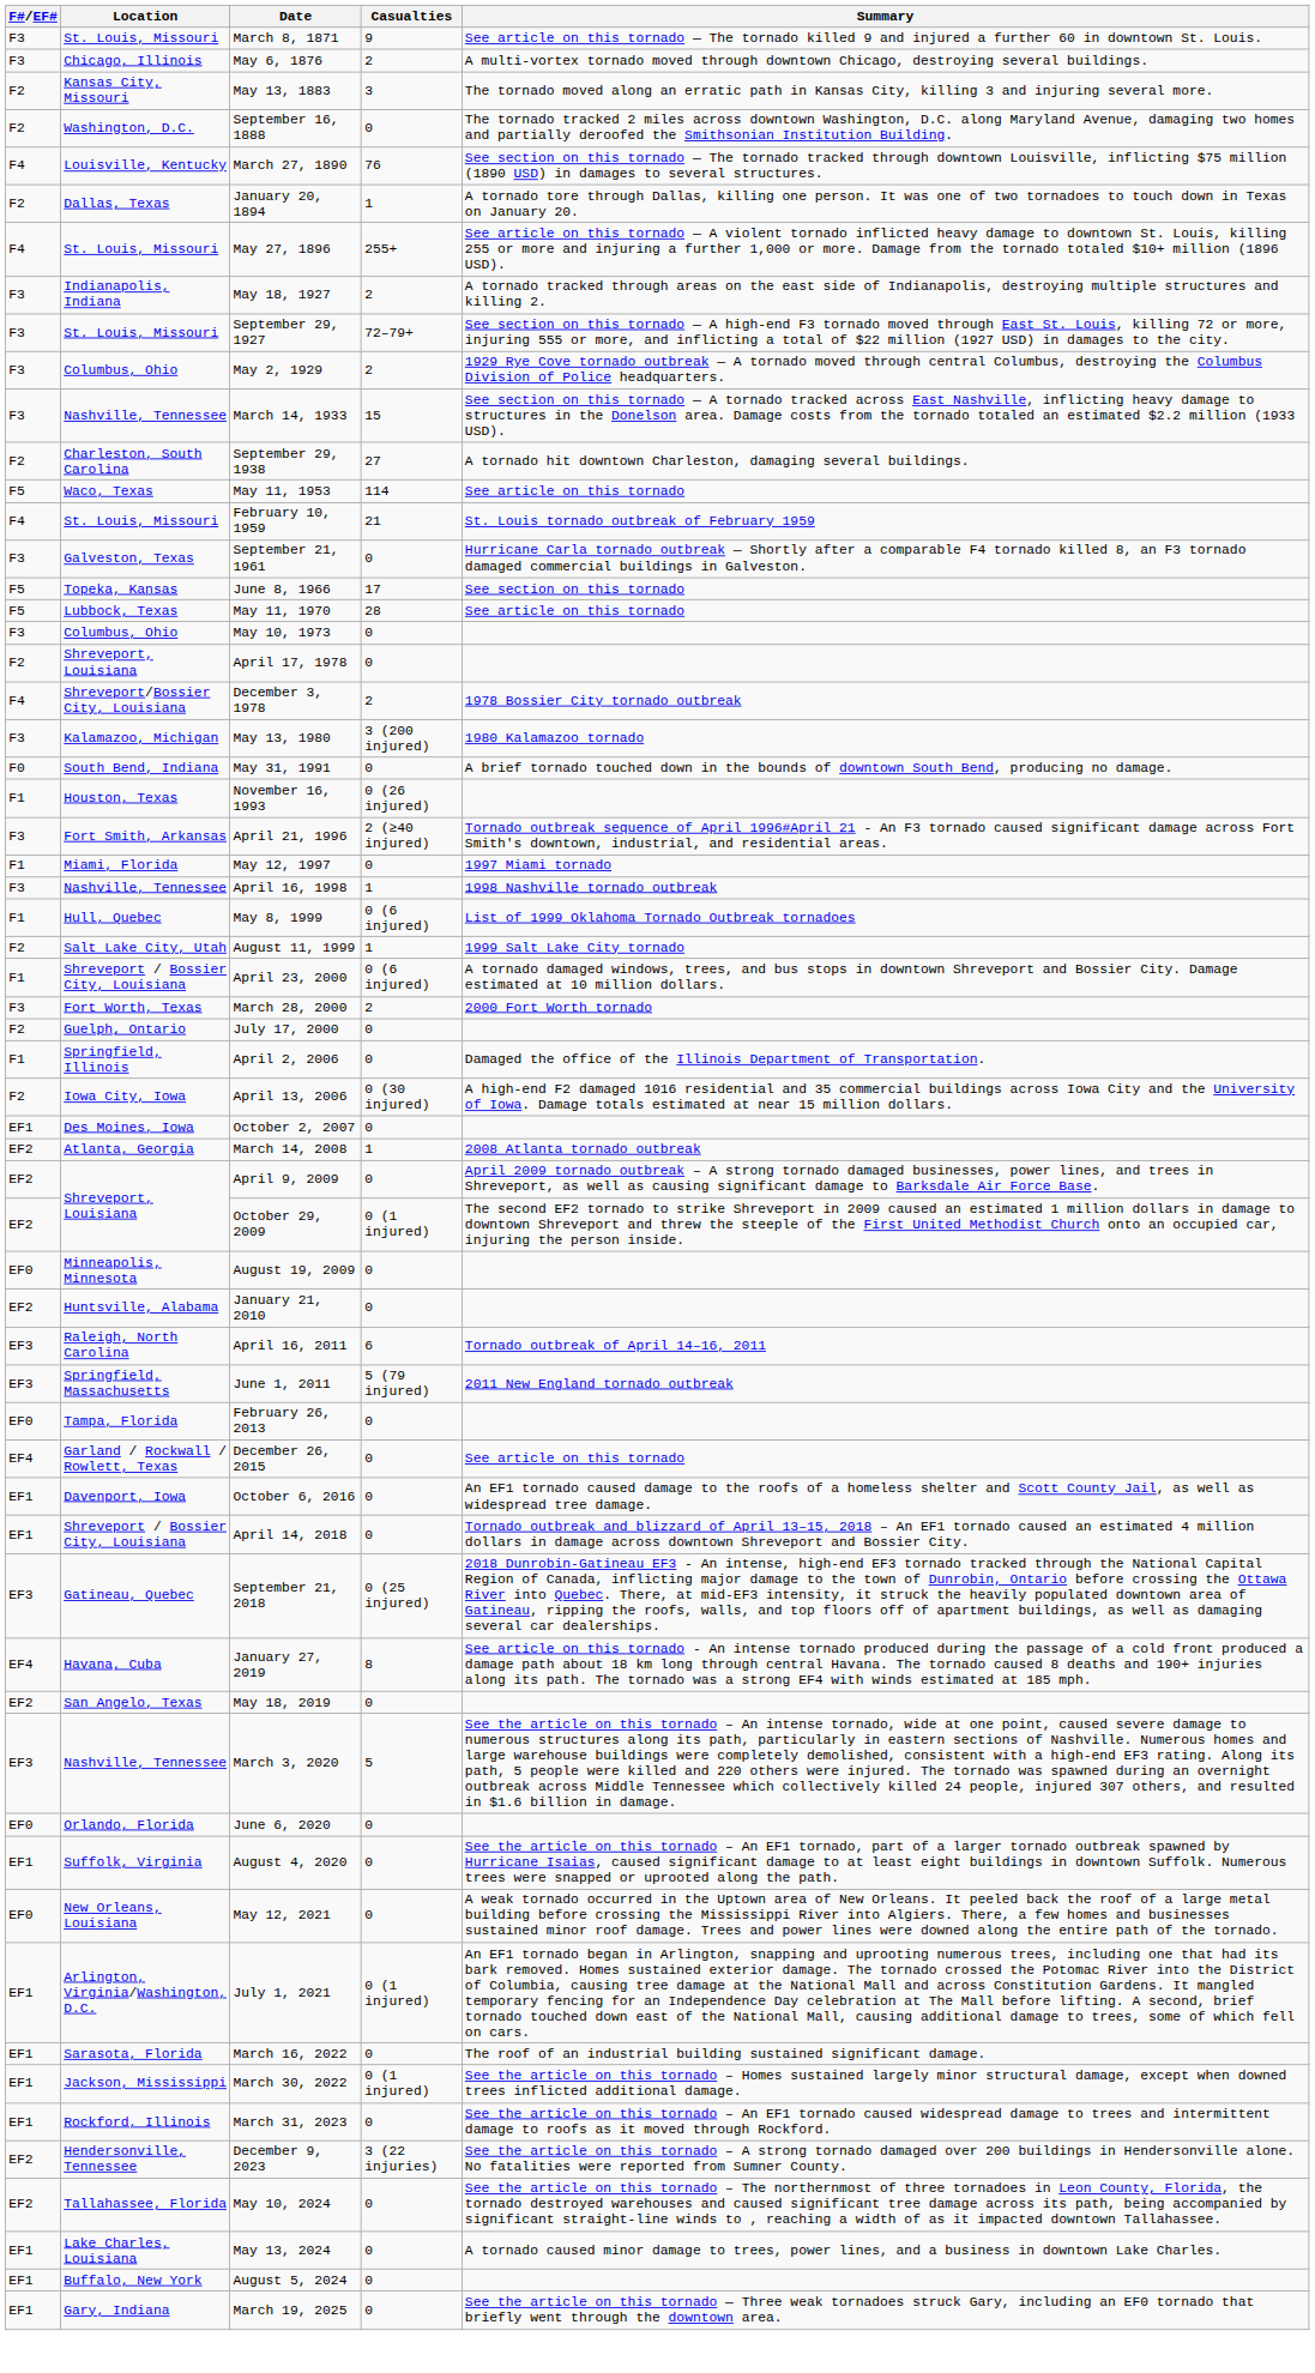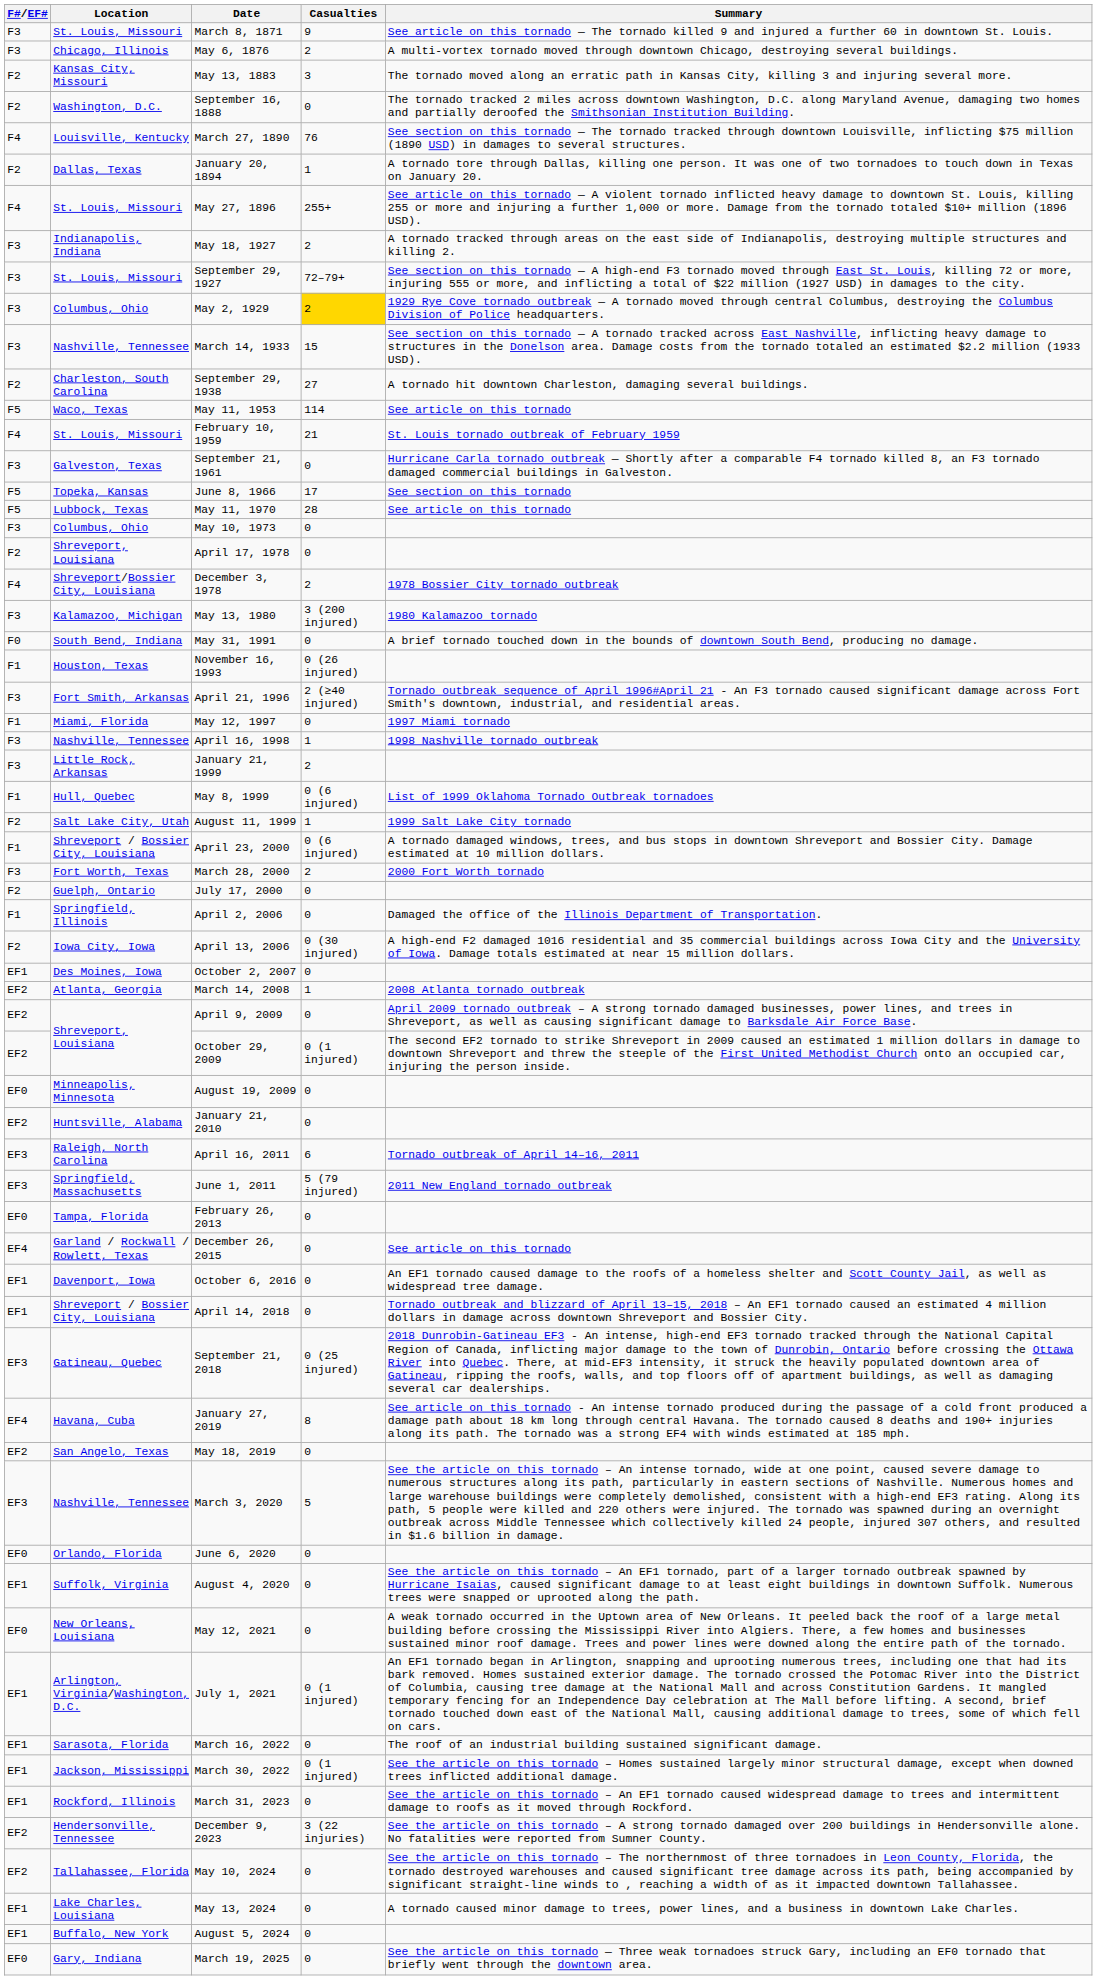May 2, 1929 | Casualties: no background -> gold background
+ row: F3 | Little Rock, Arkansas | January 21, 1999 | 2
March 19, 2025 | F#/EF#: EF1 -> EF0
